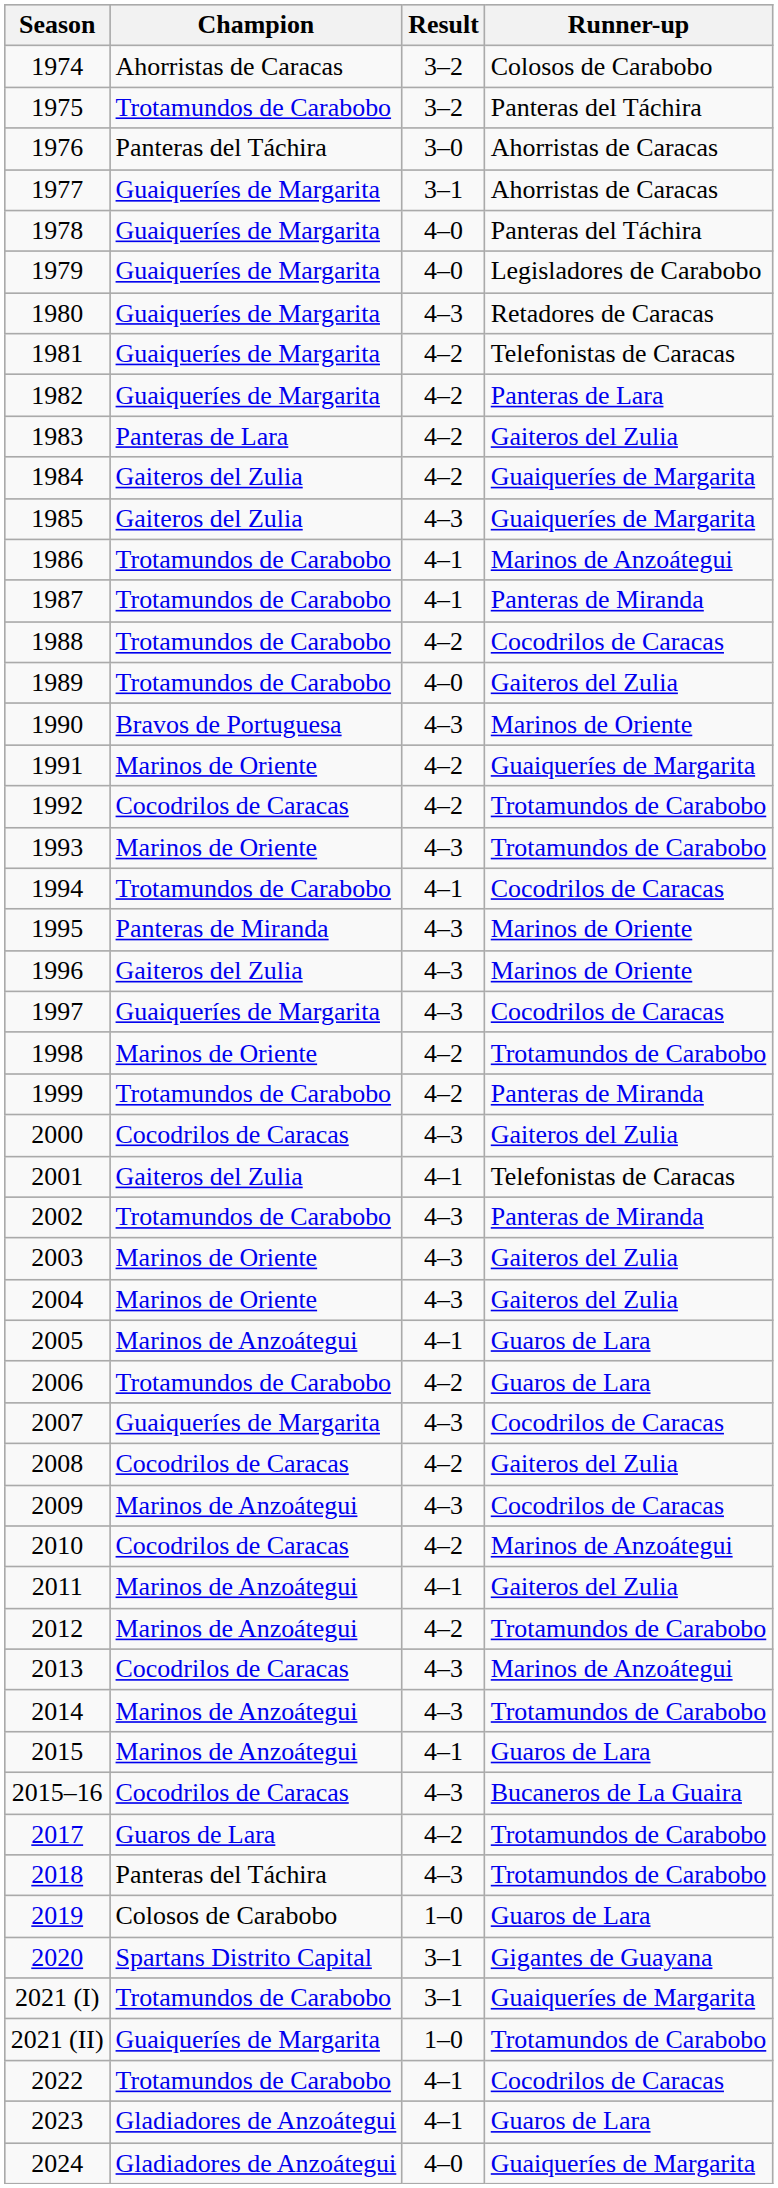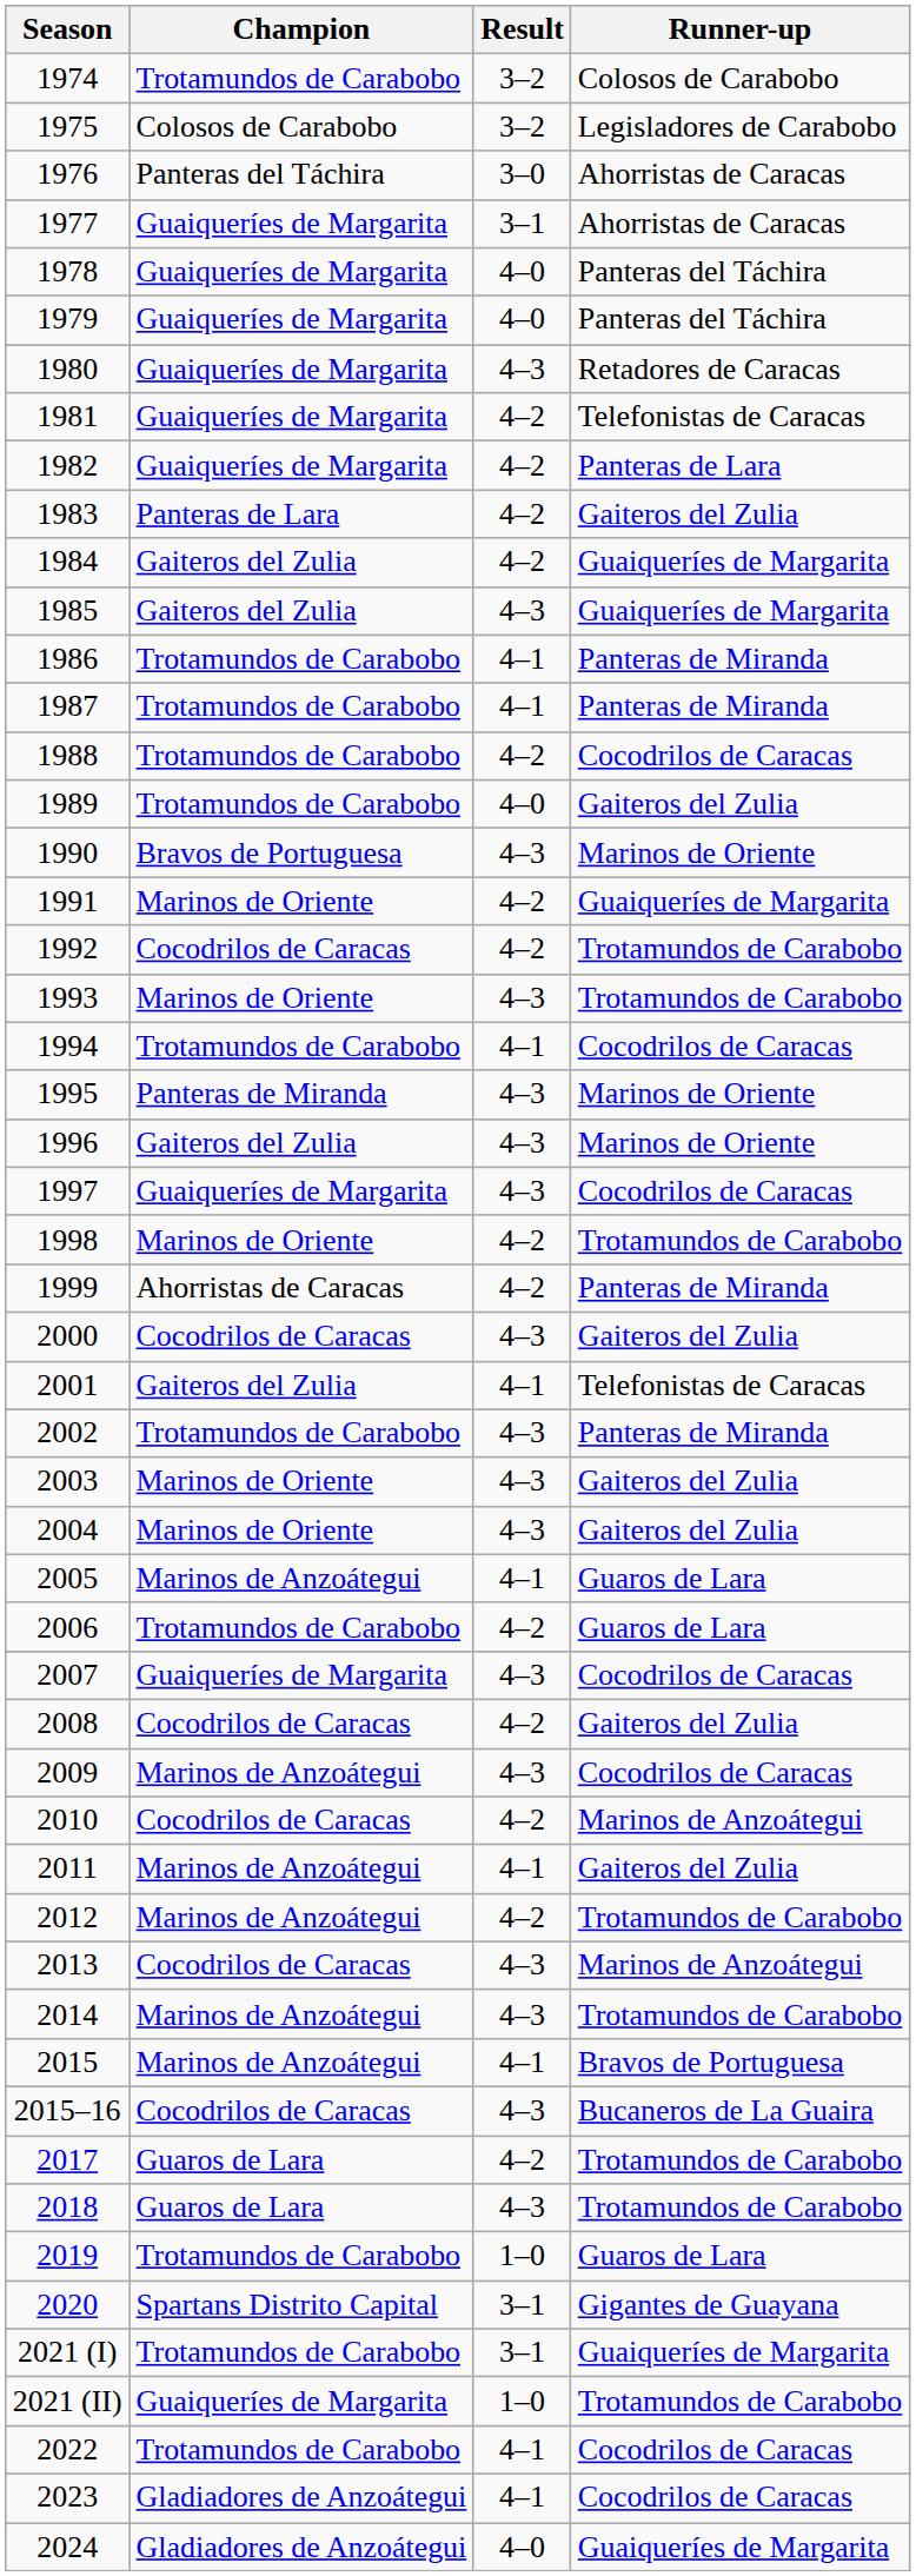1974 | Champion: Ahorristas de Caracas -> Trotamundos de Carabobo
1975 | Champion: Trotamundos de Carabobo -> Colosos de Carabobo
1975 | Runner-up: Panteras del Táchira -> Legisladores de Carabobo
1979 | Runner-up: Legisladores de Carabobo -> Panteras del Táchira
1986 | Runner-up: Marinos de Anzoátegui -> Panteras de Miranda
1999 | Champion: Trotamundos de Carabobo -> Ahorristas de Caracas
2015 | Runner-up: Guaros de Lara -> Bravos de Portuguesa
2018 | Champion: Panteras del Táchira -> Guaros de Lara
2019 | Champion: Colosos de Carabobo -> Trotamundos de Carabobo
2023 | Runner-up: Guaros de Lara -> Cocodrilos de Caracas
